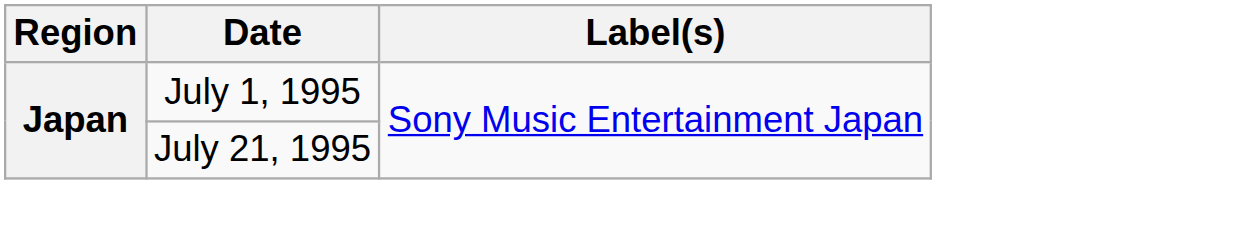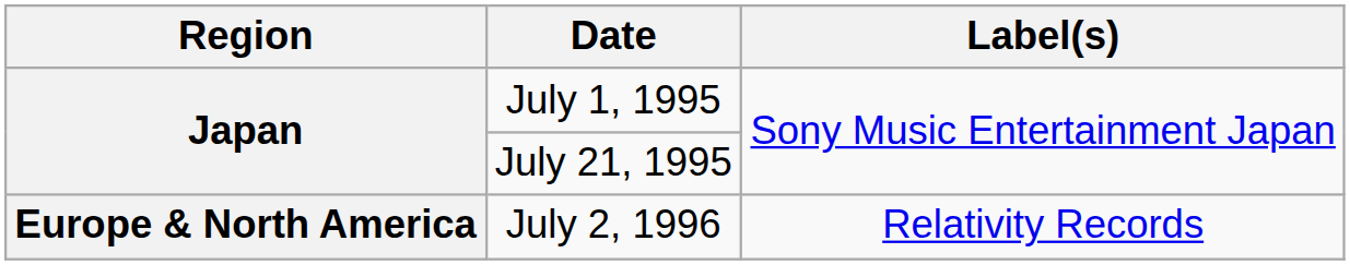+ row: Europe & North America | July 2, 1996 | Relativity Records
